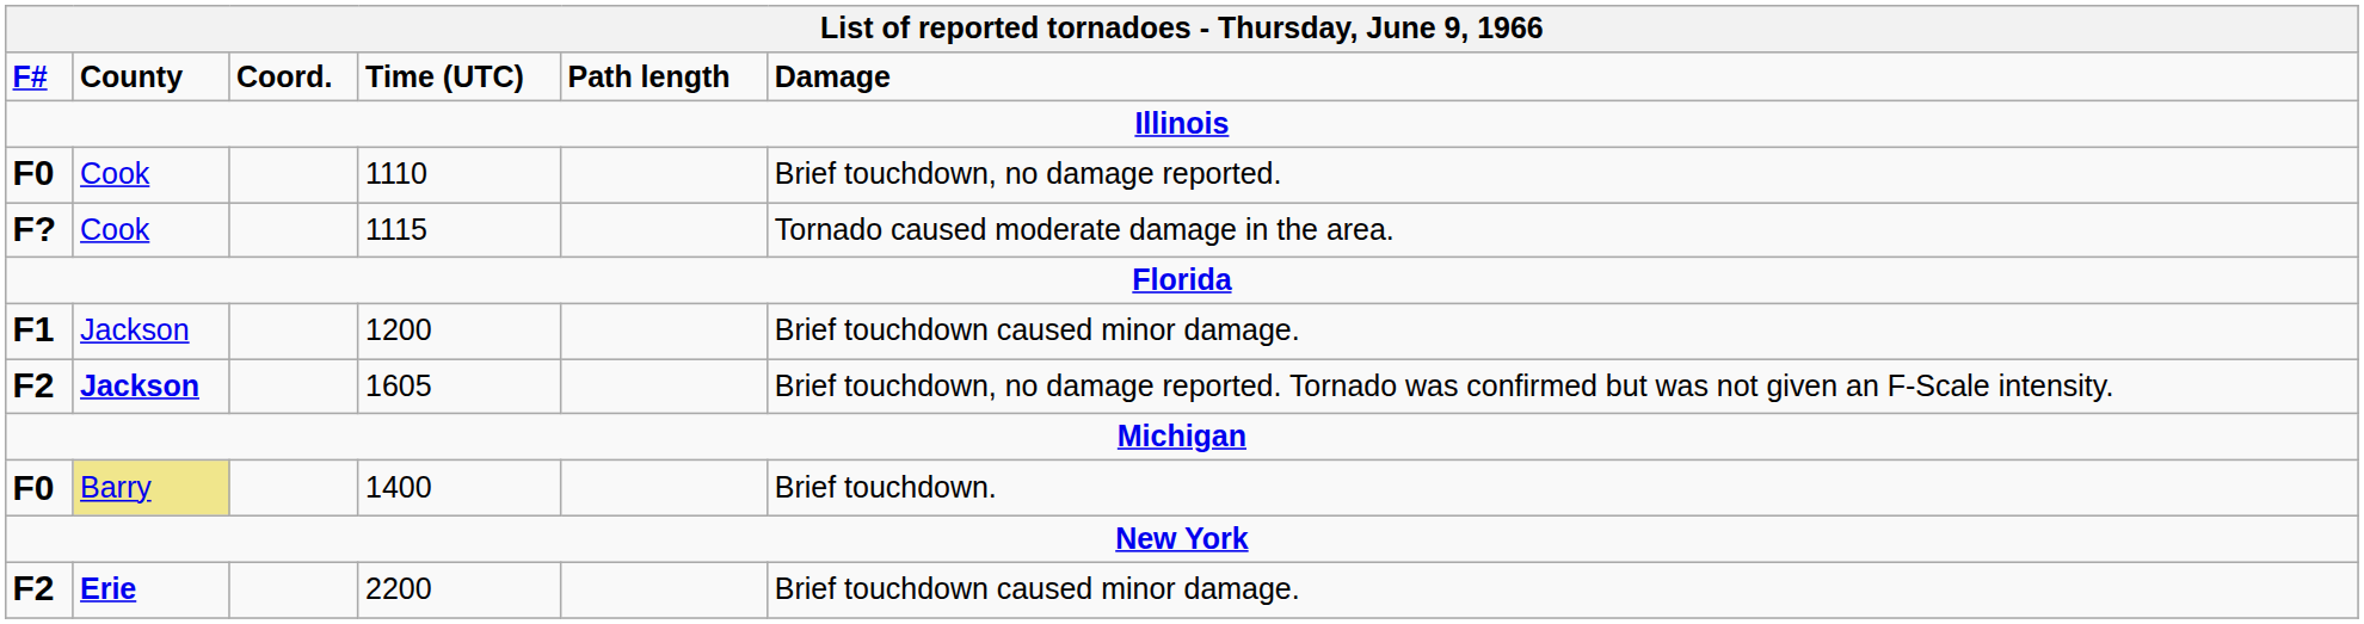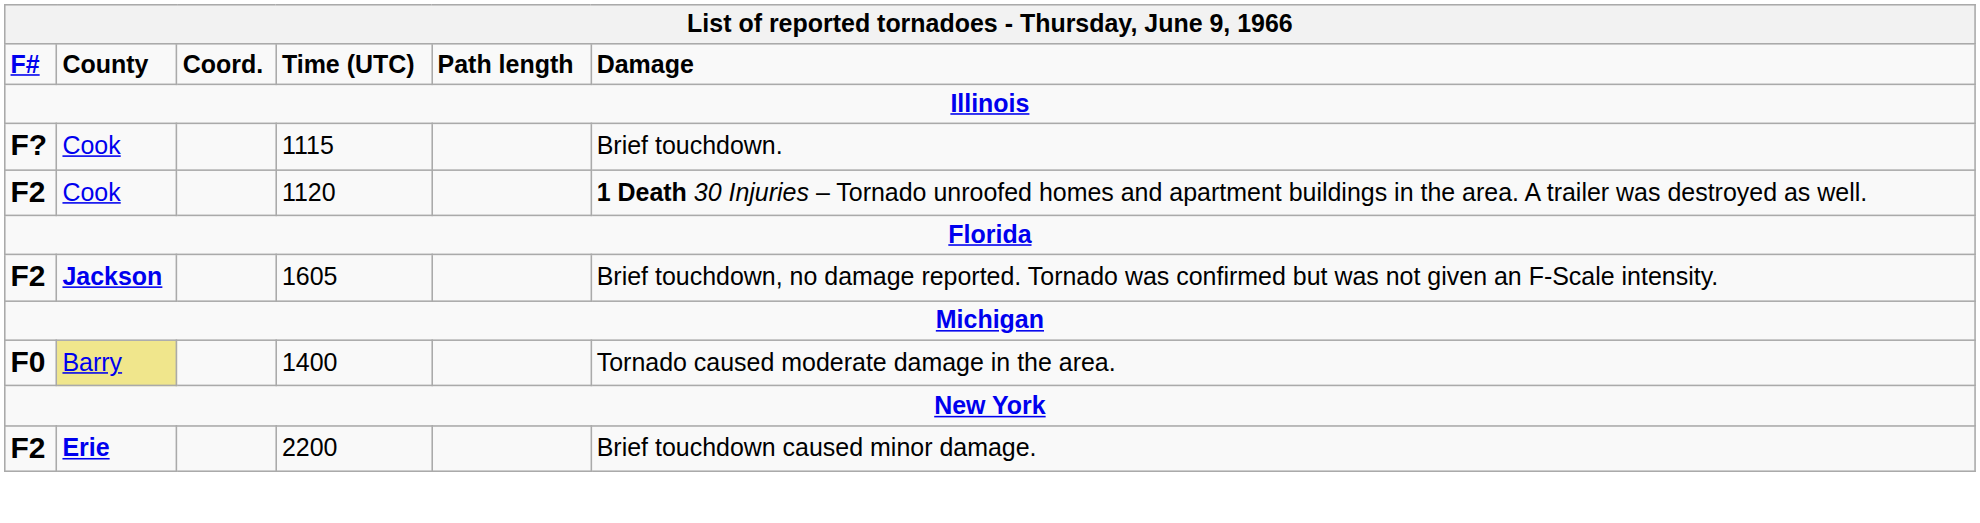- row: F0 | Cook | 1110 | Brief touchdown, no damage reported.
1115 | Damage: Tornado caused moderate damage in the area. -> Brief touchdown.
+ row: F2 | Cook | 1120 | 1 Death 30 Injuries – Tornado unroofed homes and apartment buildings in the area. A trailer was destroyed as well.
- row: F1 | Jackson | 1200 | Brief touchdown caused minor damage.
1400 | Damage: Brief touchdown. -> Tornado caused moderate damage in the area.
